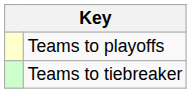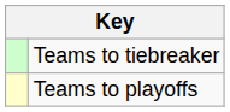rows swapped: Teams to playoffs <-> Teams to tiebreaker
